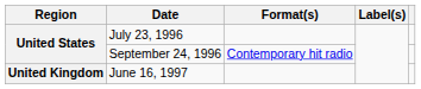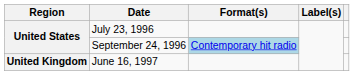September 24, 1996 | Format(s): no background -> lightblue background
